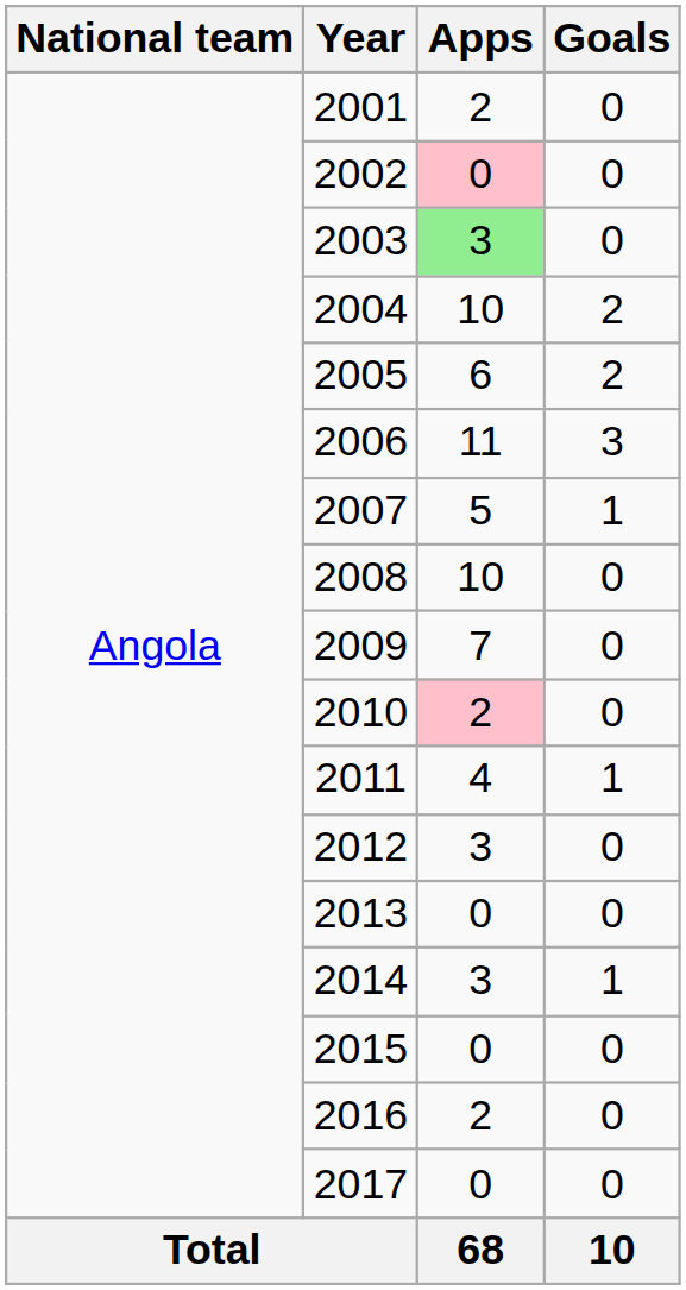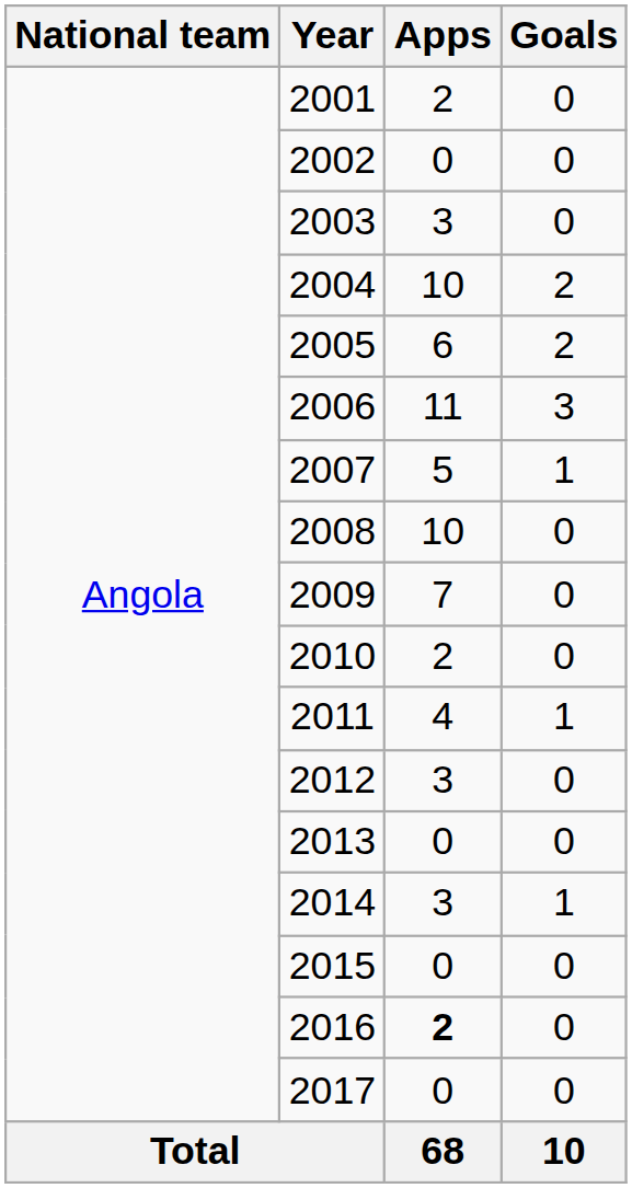2002 | Apps: pink background -> no background
2003 | Apps: lightgreen background -> no background
2010 | Apps: pink background -> no background
2016 | Apps: normal -> bold
